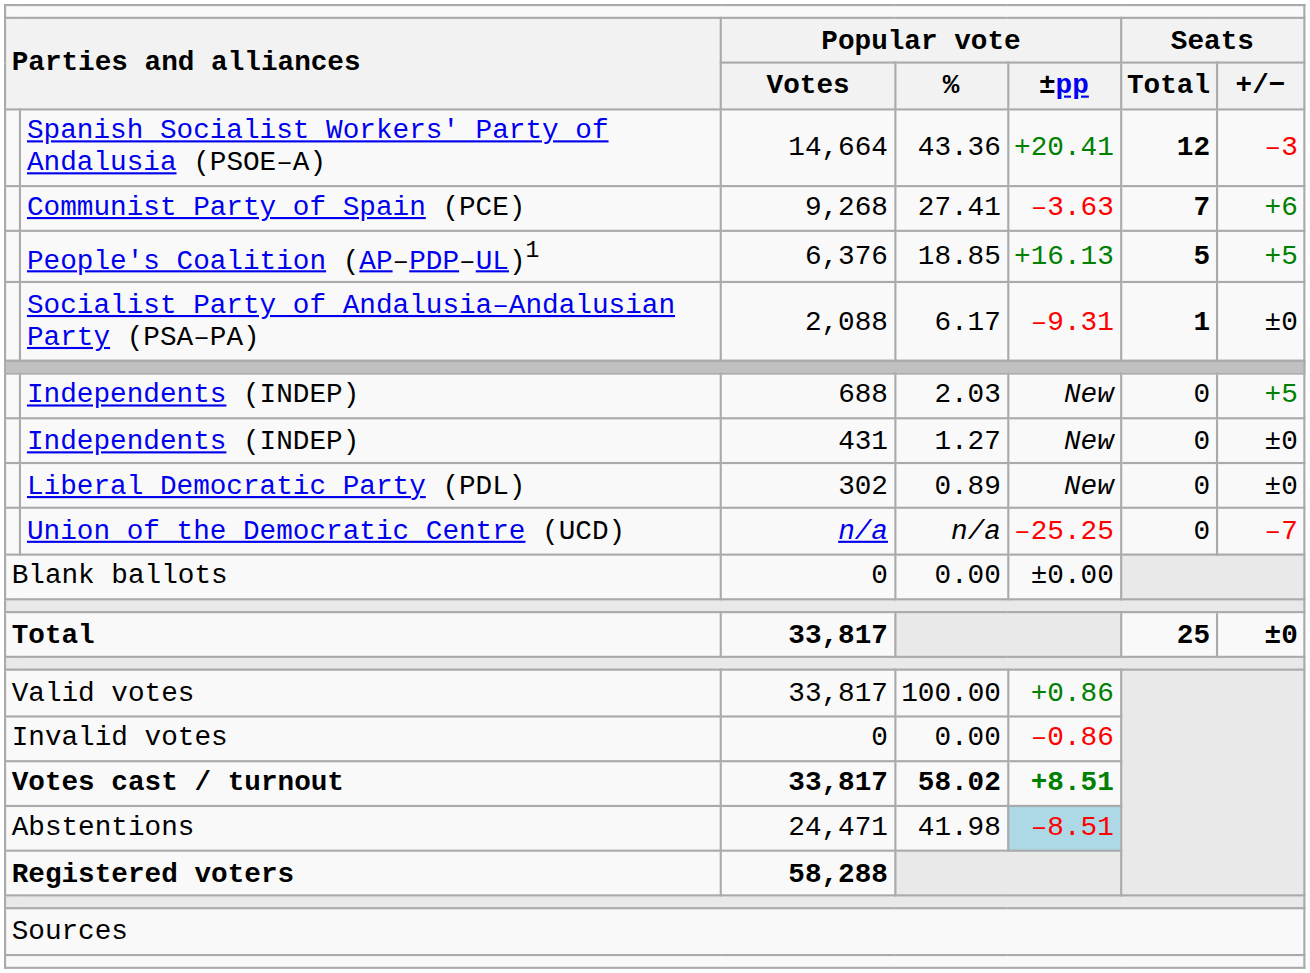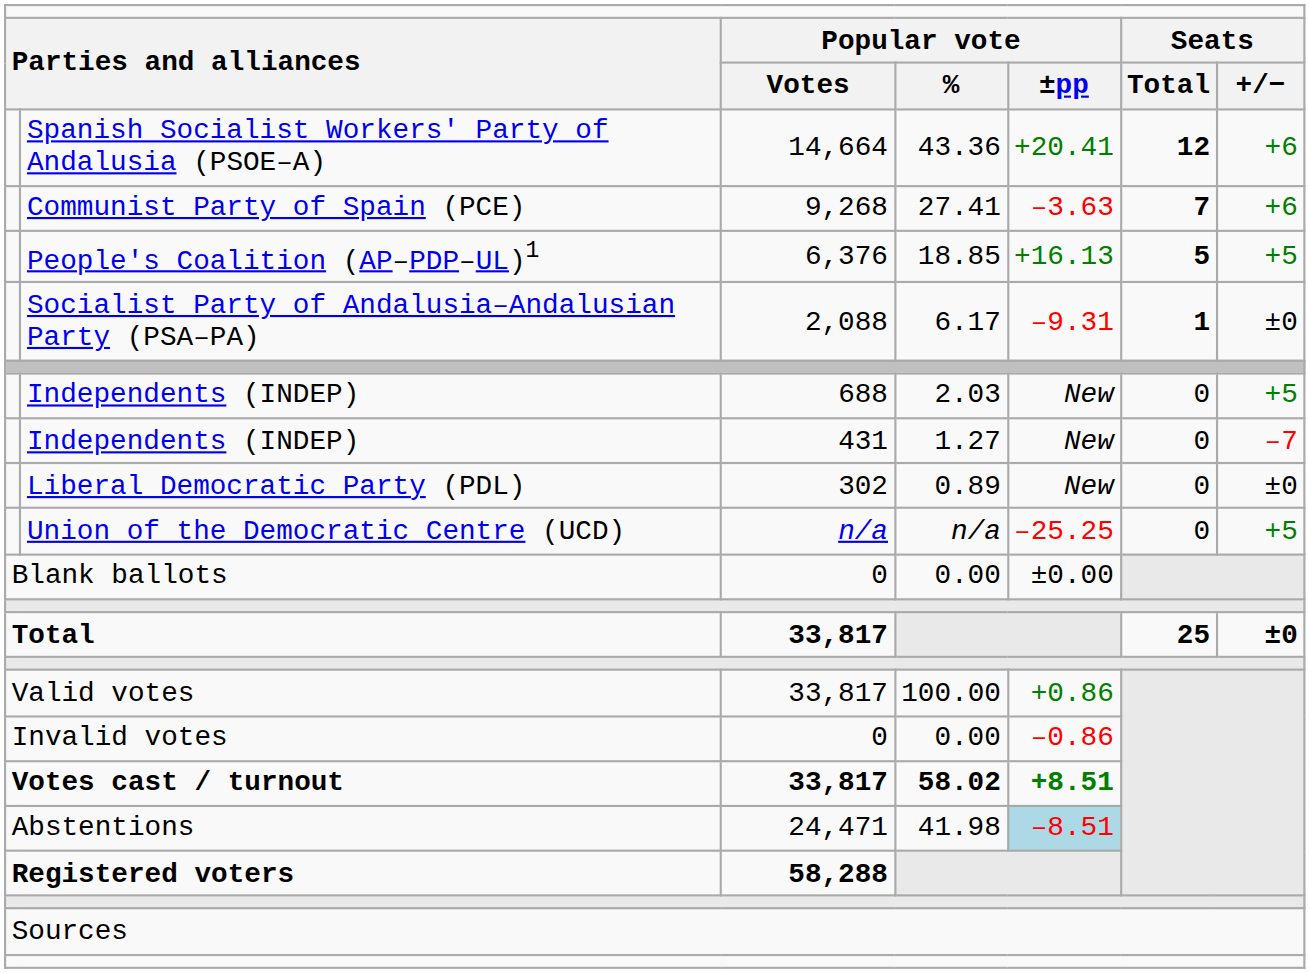Spanish Socialist Workers' Party of Andalusia (PSOE–A) | column 7: –3 -> +6
Independents (INDEP) / 431 | column 7: ±0 -> –7
Union of the Democratic Centre (UCD) | column 7: –7 -> +5
